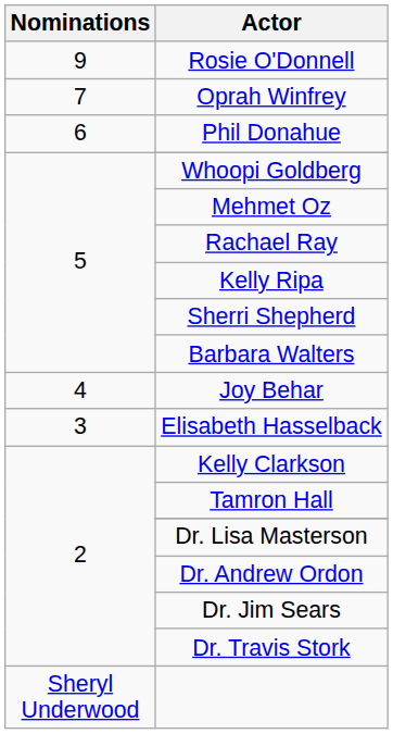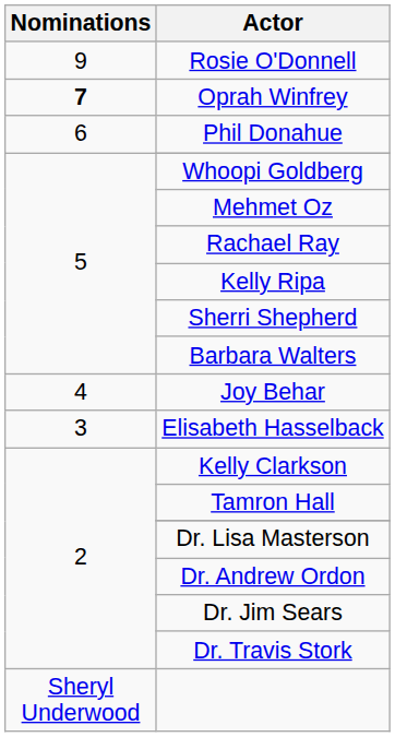row 3 | Nominations: normal -> bold
